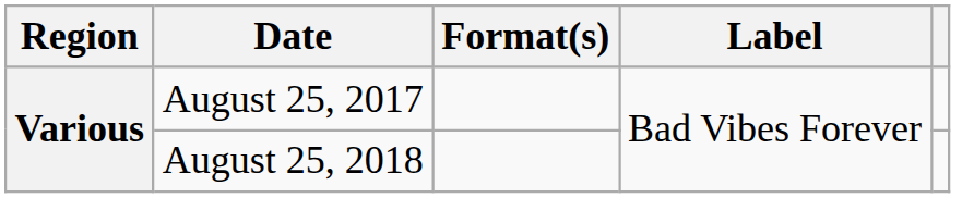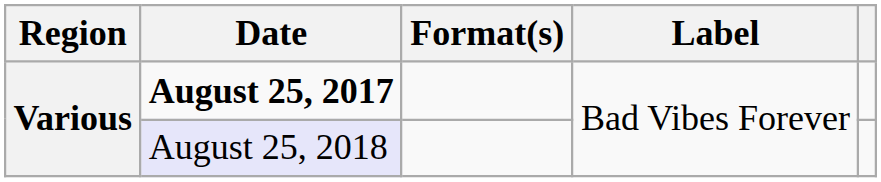August 25, 2017 | Date: normal -> bold
August 25, 2018 | Date: no background -> lavender background
